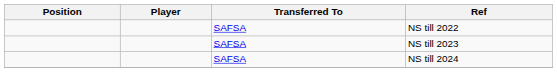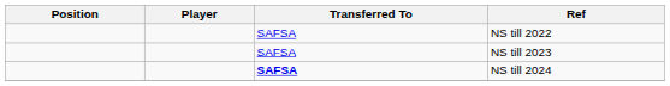NS till 2024 | Transferred To: normal -> bold
